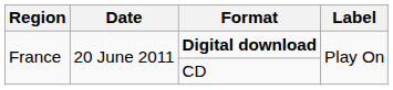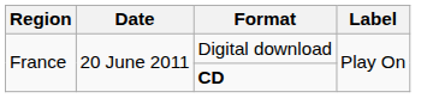Digital download | Format: bold -> normal
CD | Format: normal -> bold
